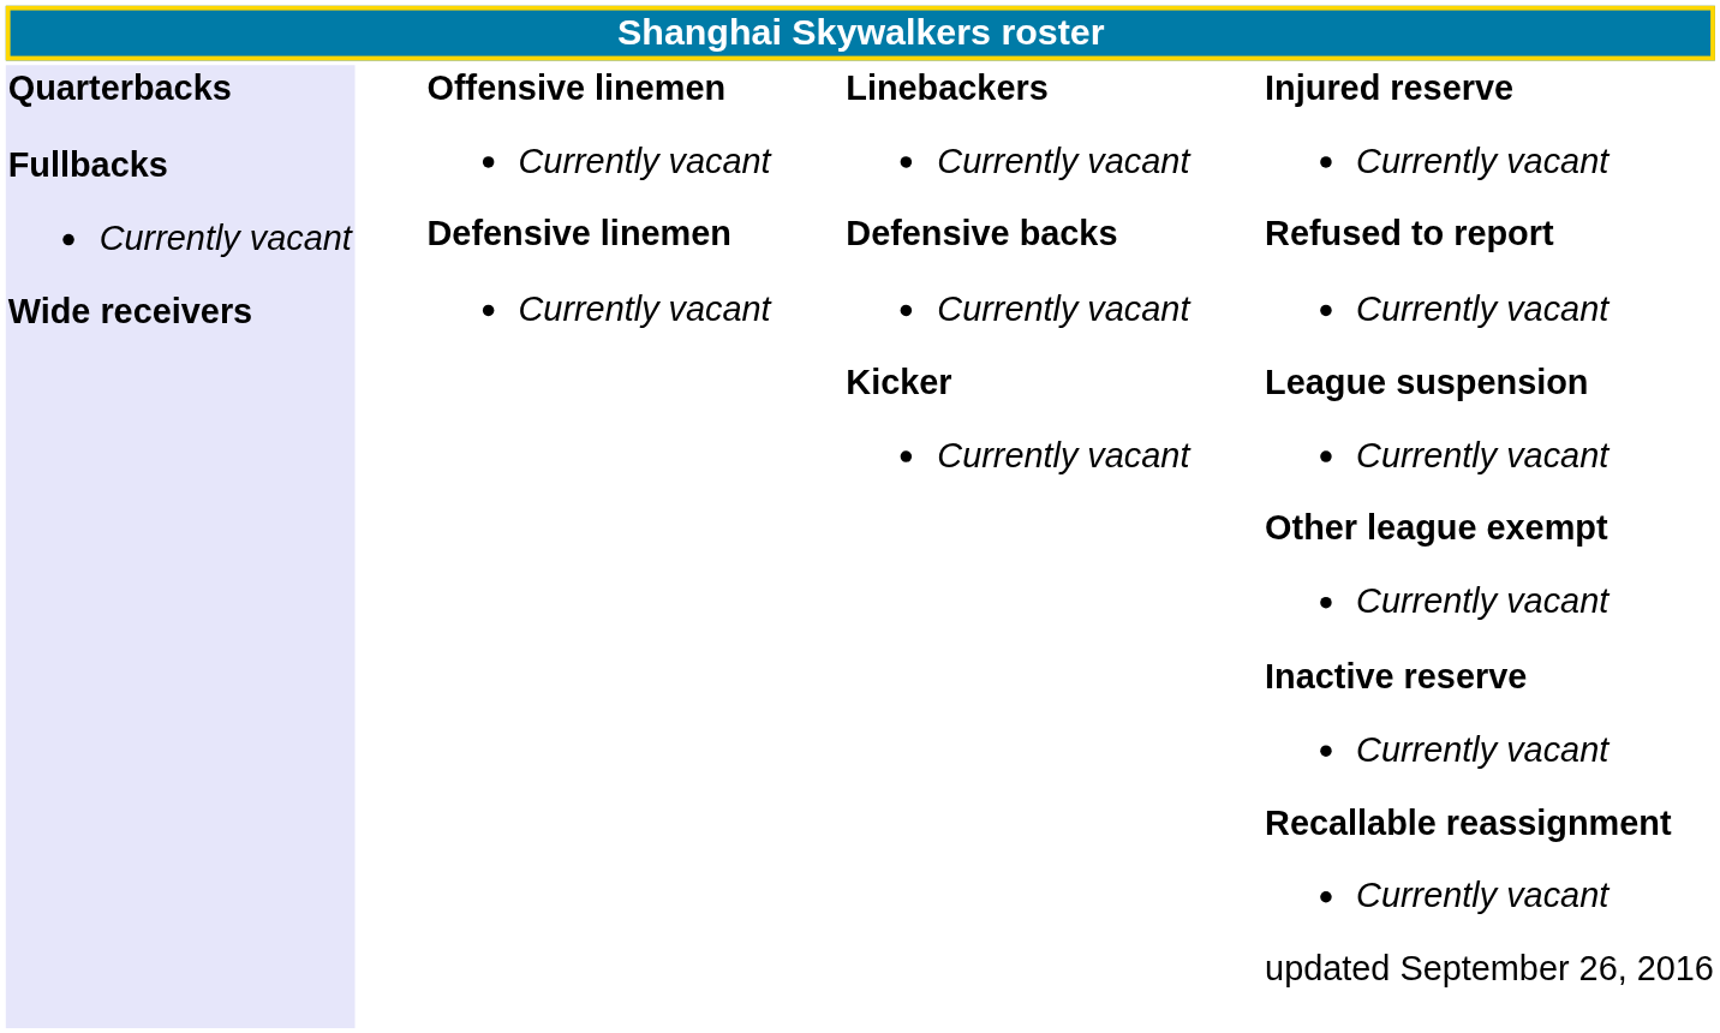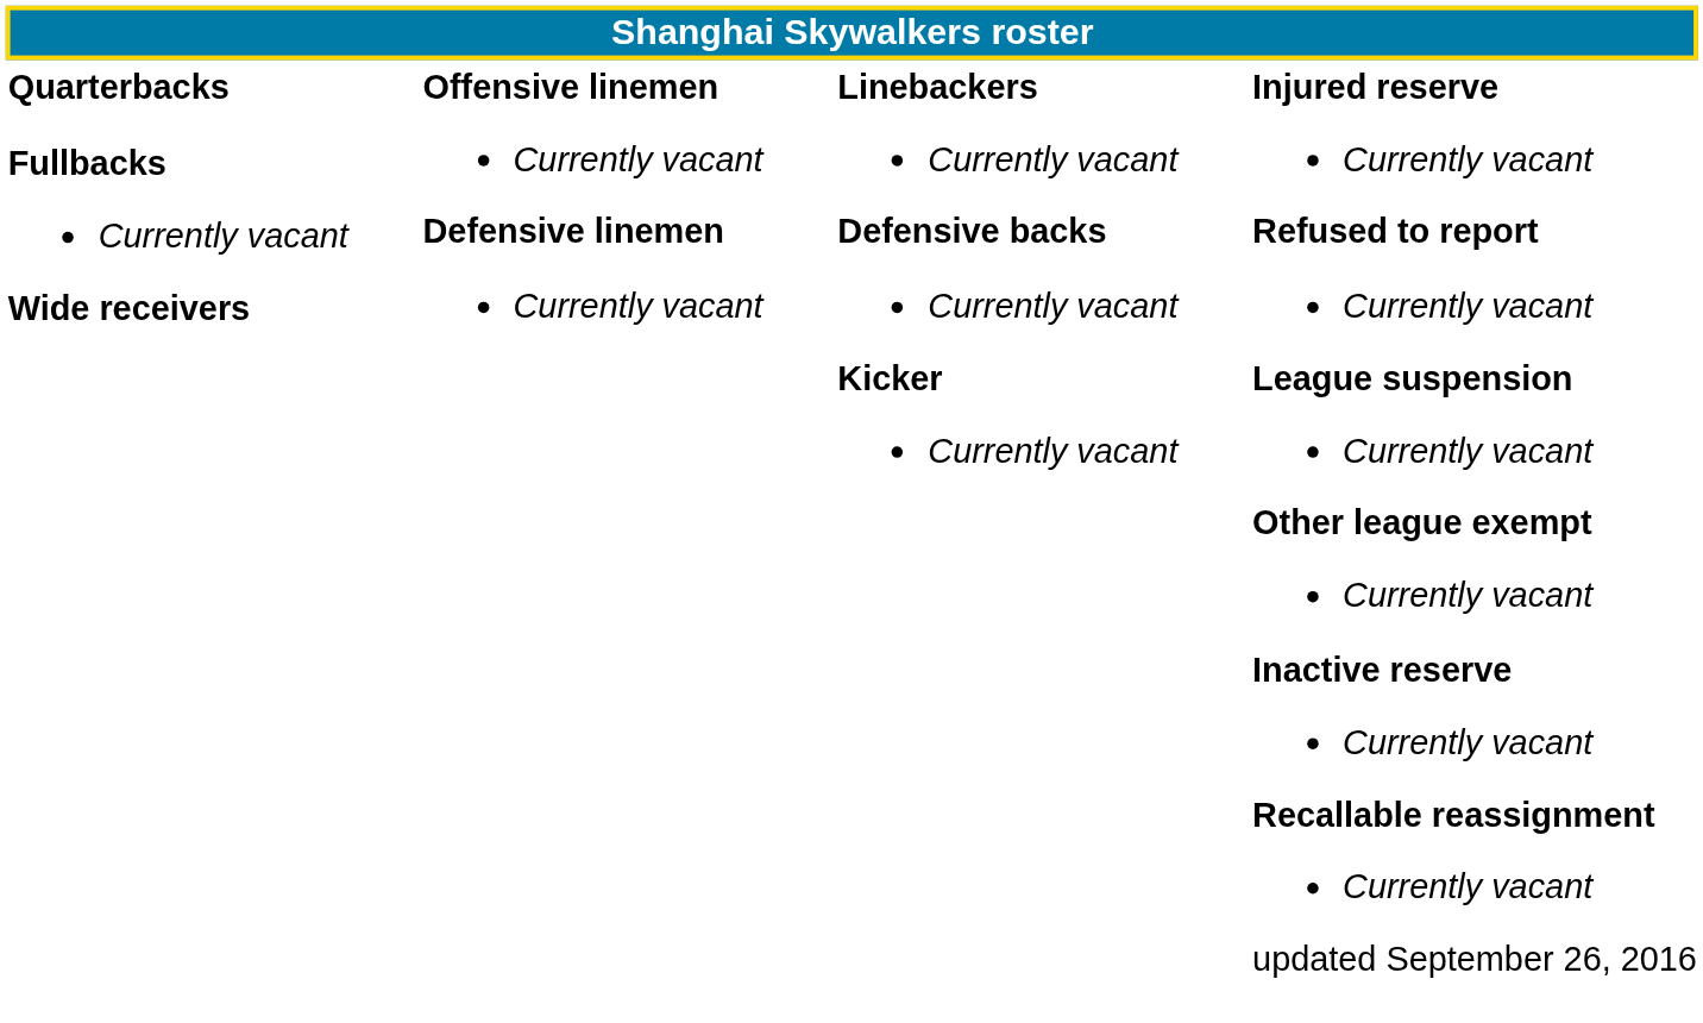Quarterbacks Fullbacks Currently vacant Wide receivers | column 1: lavender background -> no background
